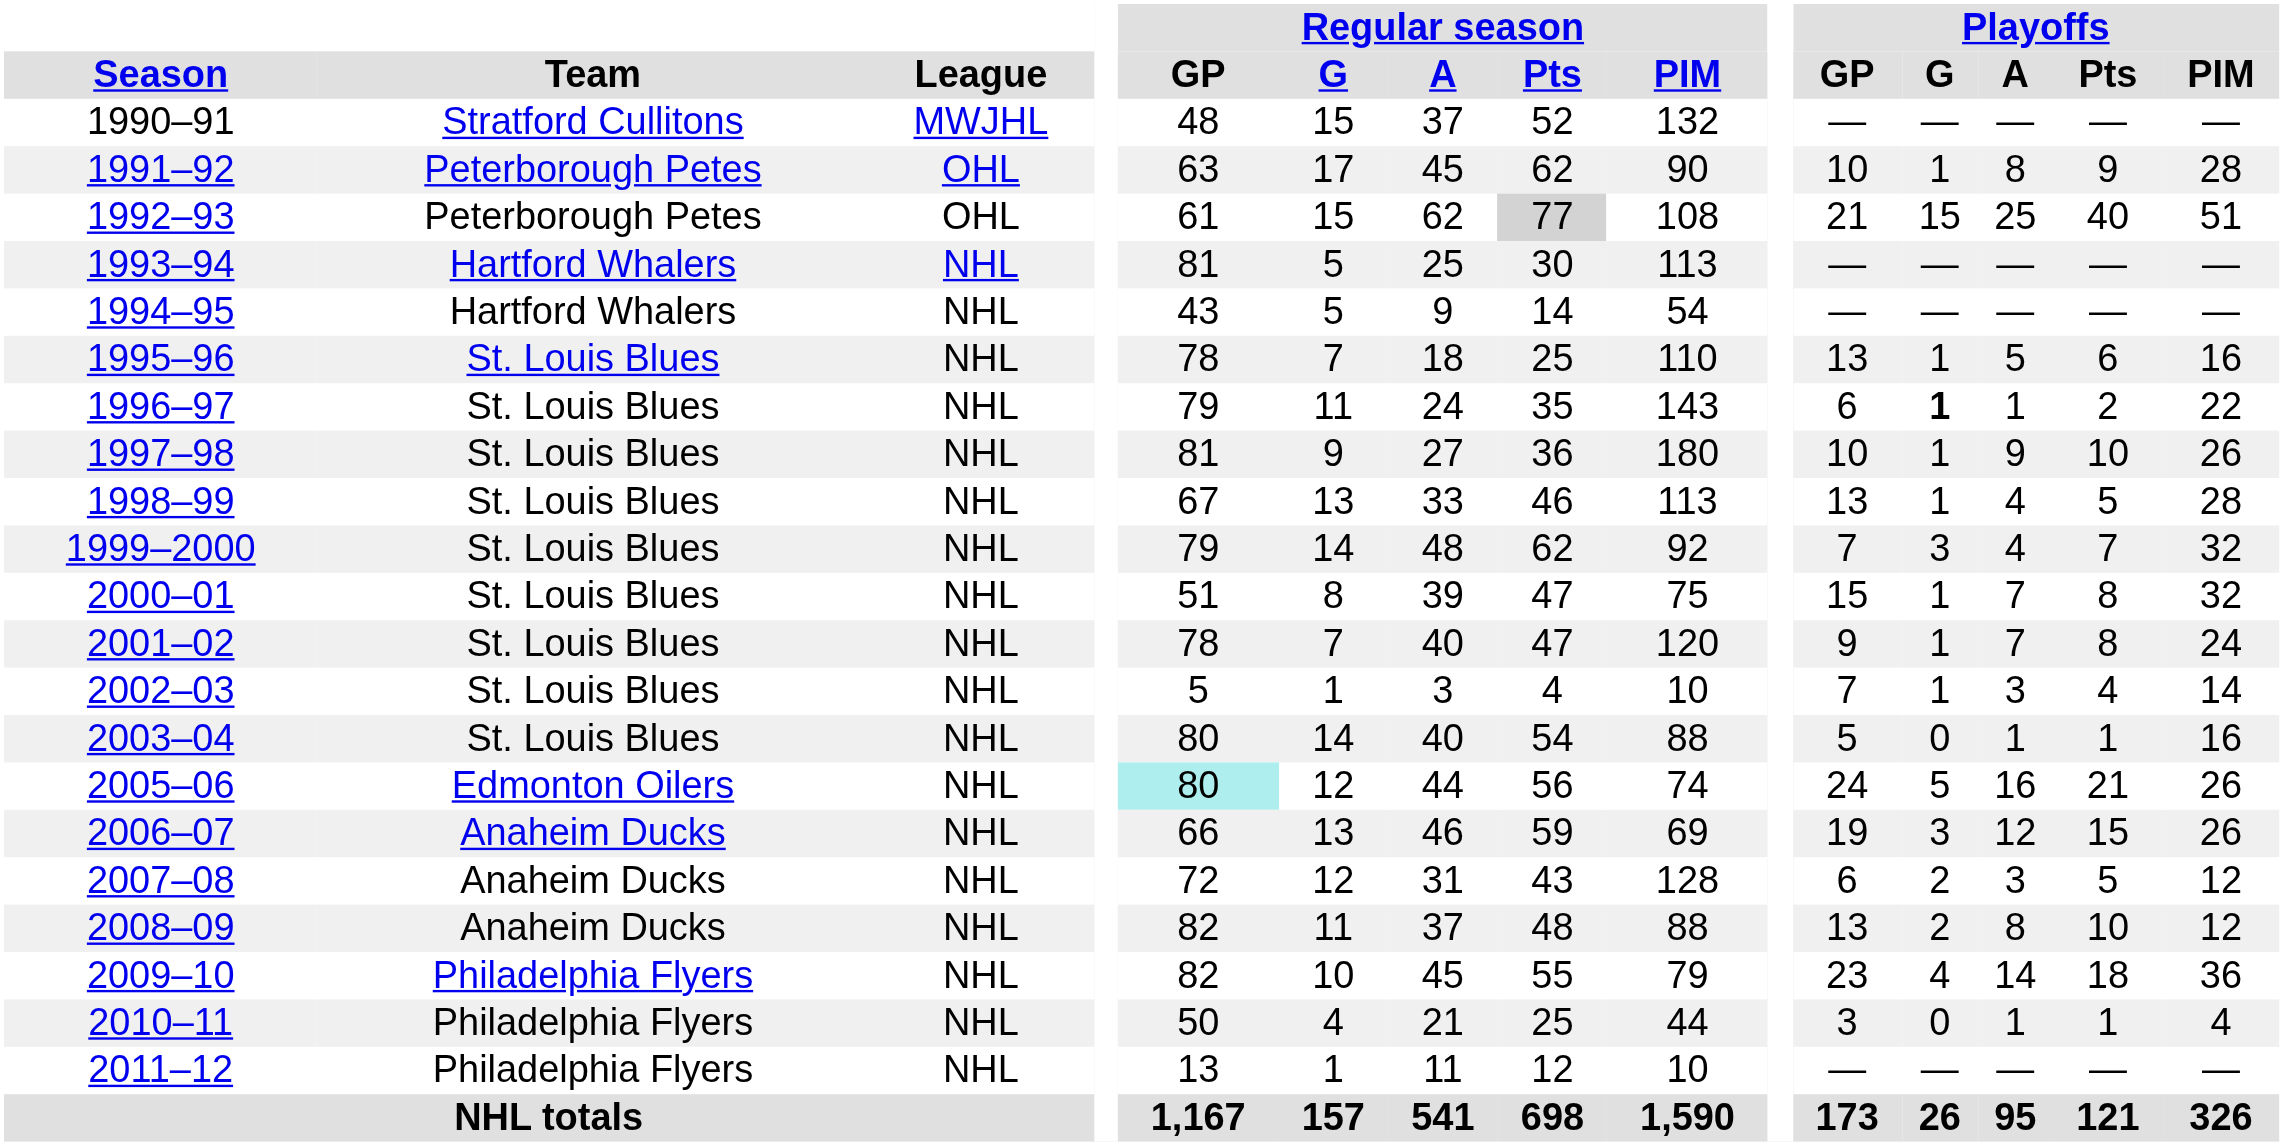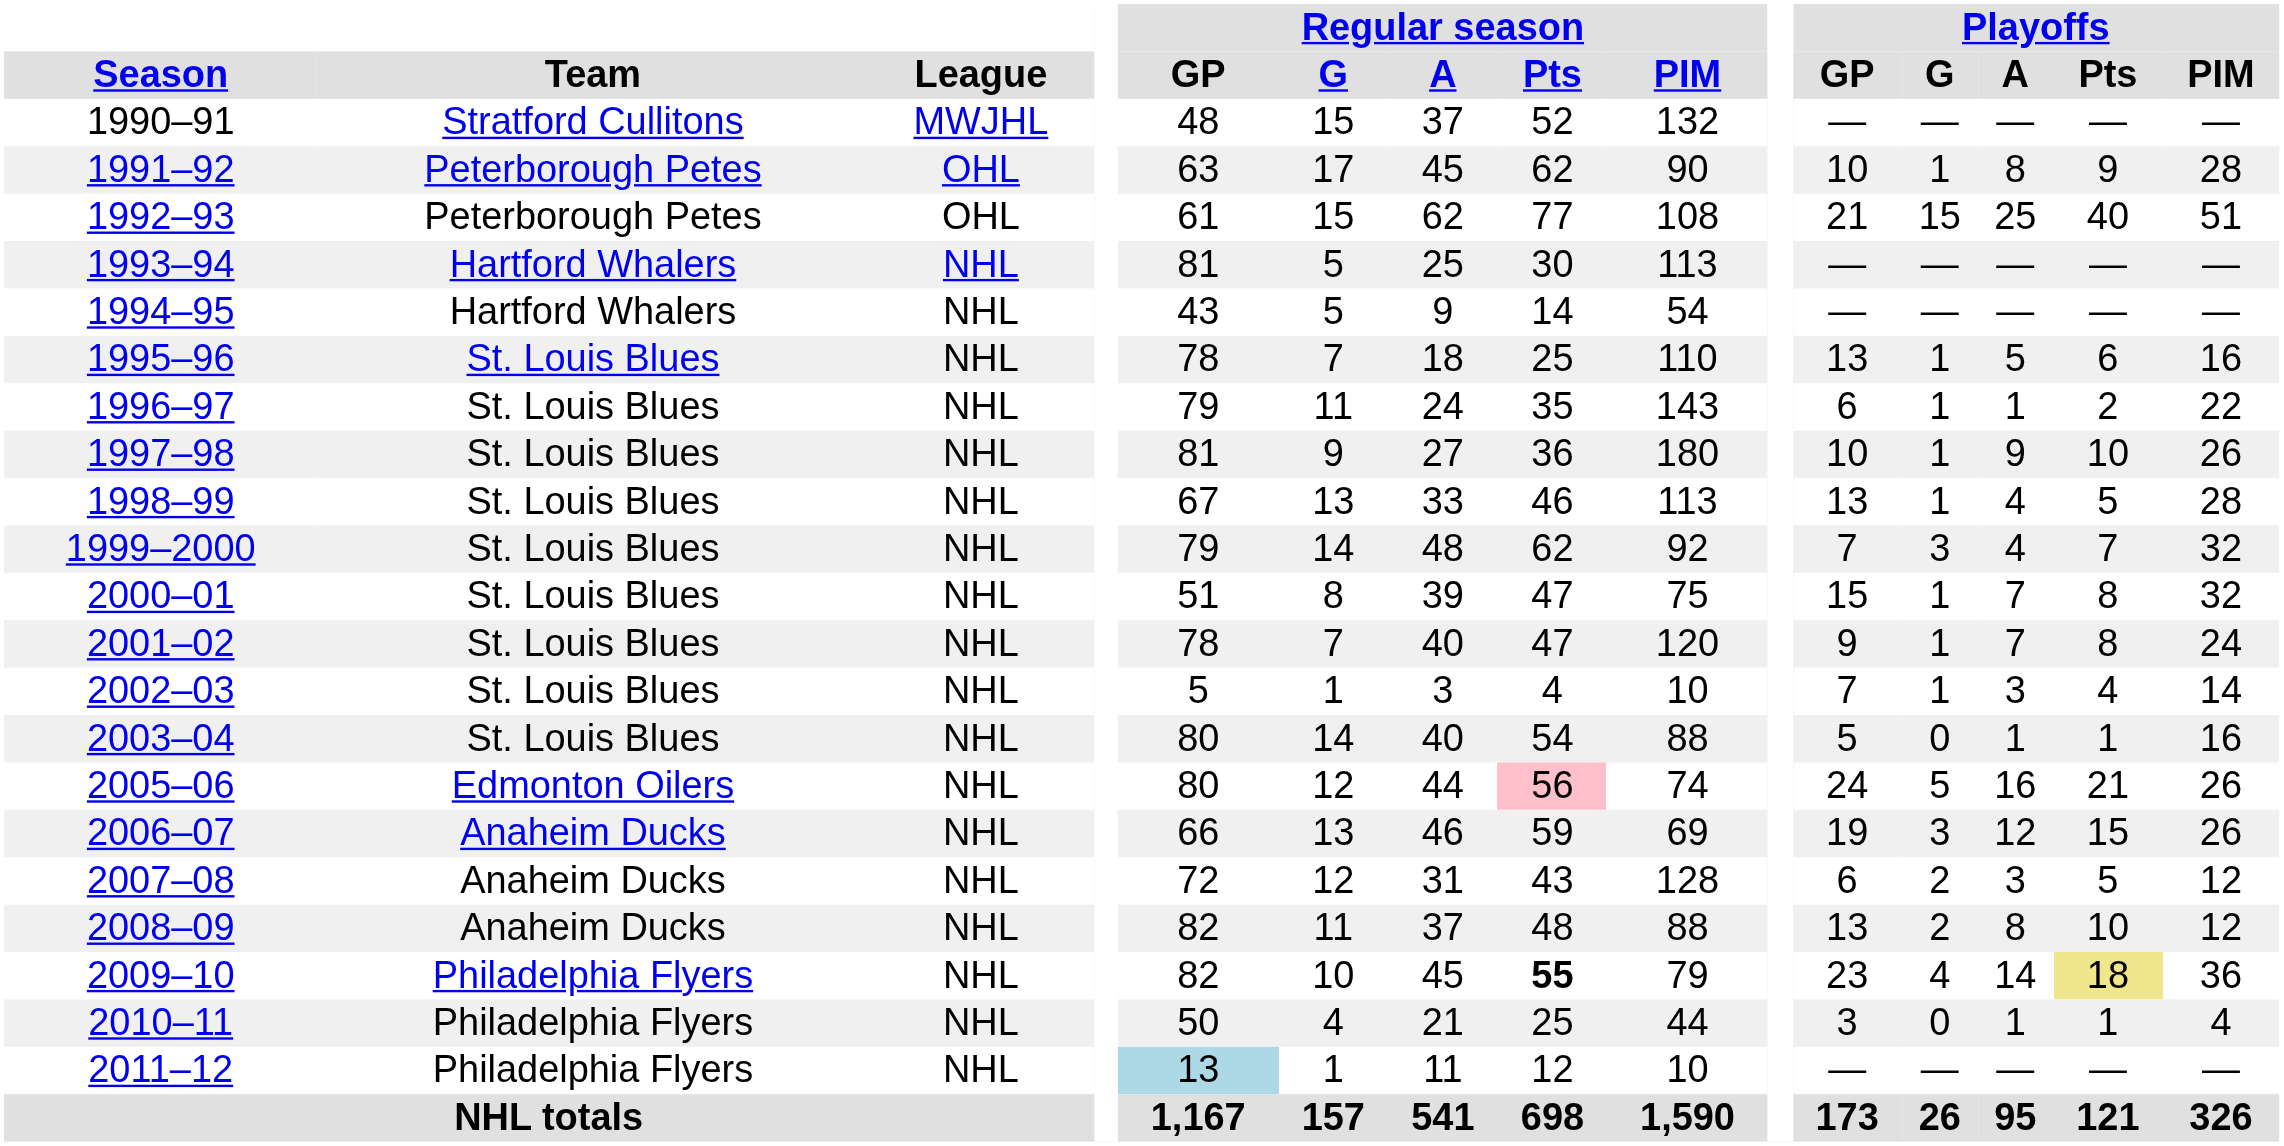1992–93 | Regular season / Pts: lightgrey background -> no background
1996–97 | Playoffs / G: bold -> normal
2005–06 | Regular season / GP: paleturquoise background -> no background
2005–06 | Regular season / Pts: no background -> pink background
2009–10 | Regular season / Pts: normal -> bold
2009–10 | Playoffs / Pts: no background -> khaki background
2011–12 | Regular season / GP: no background -> lightblue background
